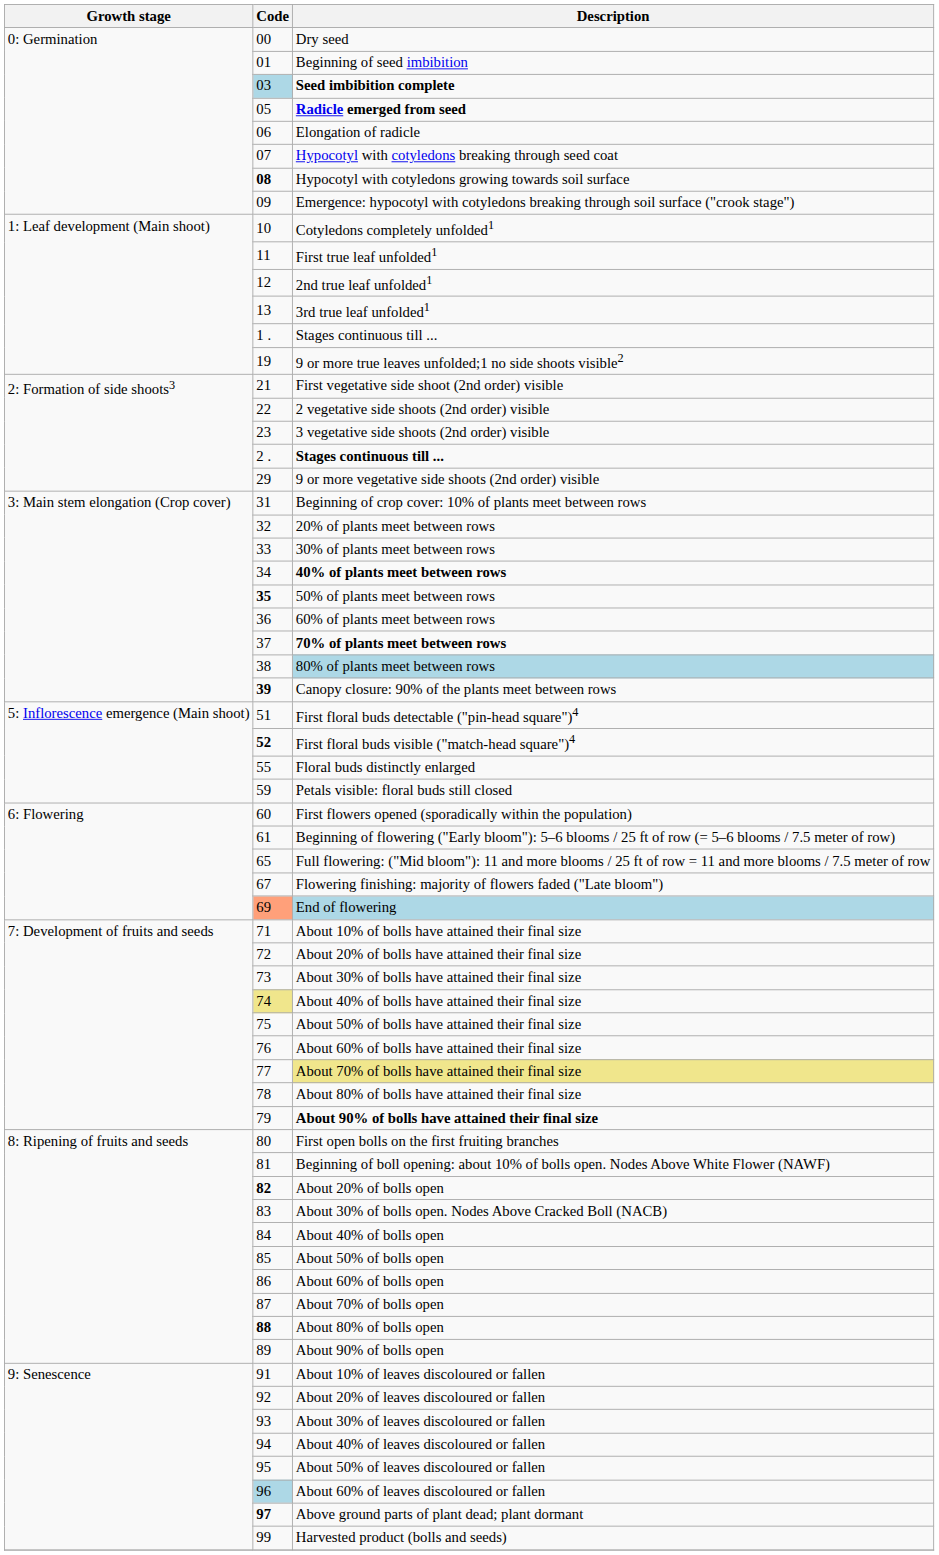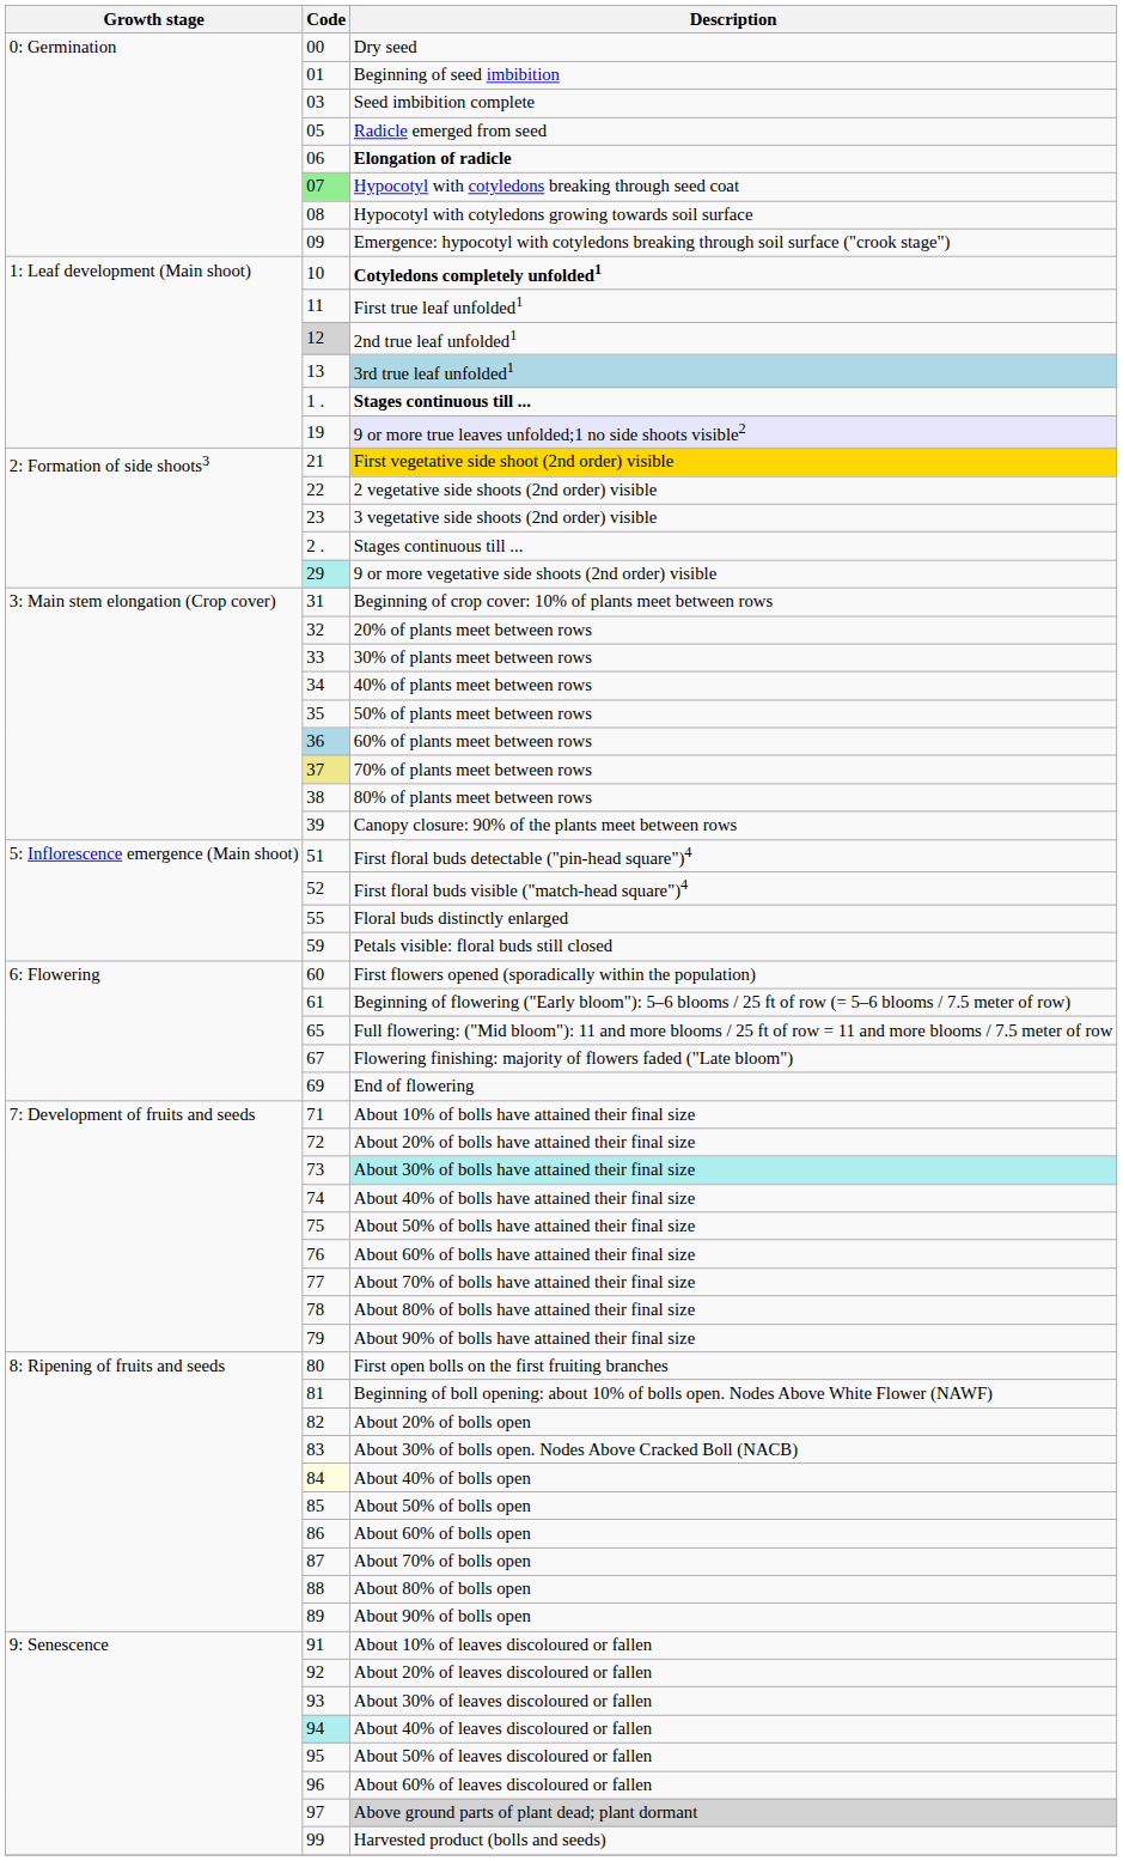Seed imbibition complete | Code: lightblue background -> no background
Seed imbibition complete | Description: bold -> normal
Radicle emerged from seed | Description: bold -> normal
Elongation of radicle | Description: normal -> bold
Hypocotyl with cotyledons breaking through seed coat | Code: no background -> lightgreen background
Hypocotyl with cotyledons growing towards soil surface | Code: bold -> normal
Cotyledons completely unfolded1 | Description: normal -> bold
2nd true leaf unfolded1 | Code: no background -> lightgrey background
3rd true leaf unfolded1 | Description: no background -> lightblue background
1 . / Stages continuous till ... | Description: normal -> bold
9 or more true leaves unfolded;1 no side shoots visible2 | Description: no background -> lavender background
First vegetative side shoot (2nd order) visible | Description: no background -> gold background
2 . / Stages continuous till ... | Description: bold -> normal
9 or more vegetative side shoots (2nd order) visible | Code: no background -> paleturquoise background
40% of plants meet between rows | Description: bold -> normal
50% of plants meet between rows | Code: bold -> normal
60% of plants meet between rows | Code: no background -> lightblue background
70% of plants meet between rows | Code: no background -> khaki background
70% of plants meet between rows | Description: bold -> normal
80% of plants meet between rows | Description: lightblue background -> no background
Canopy closure: 90% of the plants meet between rows | Code: bold -> normal
First floral buds visible ("match-head square")4 | Code: bold -> normal
End of flowering | Code: lightsalmon background -> no background
End of flowering | Description: lightblue background -> no background
About 30% of bolls have attained their final size | Description: no background -> paleturquoise background
About 40% of bolls have attained their final size | Code: khaki background -> no background
About 70% of bolls have attained their final size | Description: khaki background -> no background
About 90% of bolls have attained their final size | Description: bold -> normal
About 20% of bolls open | Code: bold -> normal
About 40% of bolls open | Code: no background -> lightyellow background
About 80% of bolls open | Code: bold -> normal
About 40% of leaves discoloured or fallen | Code: no background -> paleturquoise background
About 60% of leaves discoloured or fallen | Code: lightblue background -> no background
Above ground parts of plant dead; plant dormant | Code: bold -> normal
Above ground parts of plant dead; plant dormant | Description: no background -> lightgrey background
